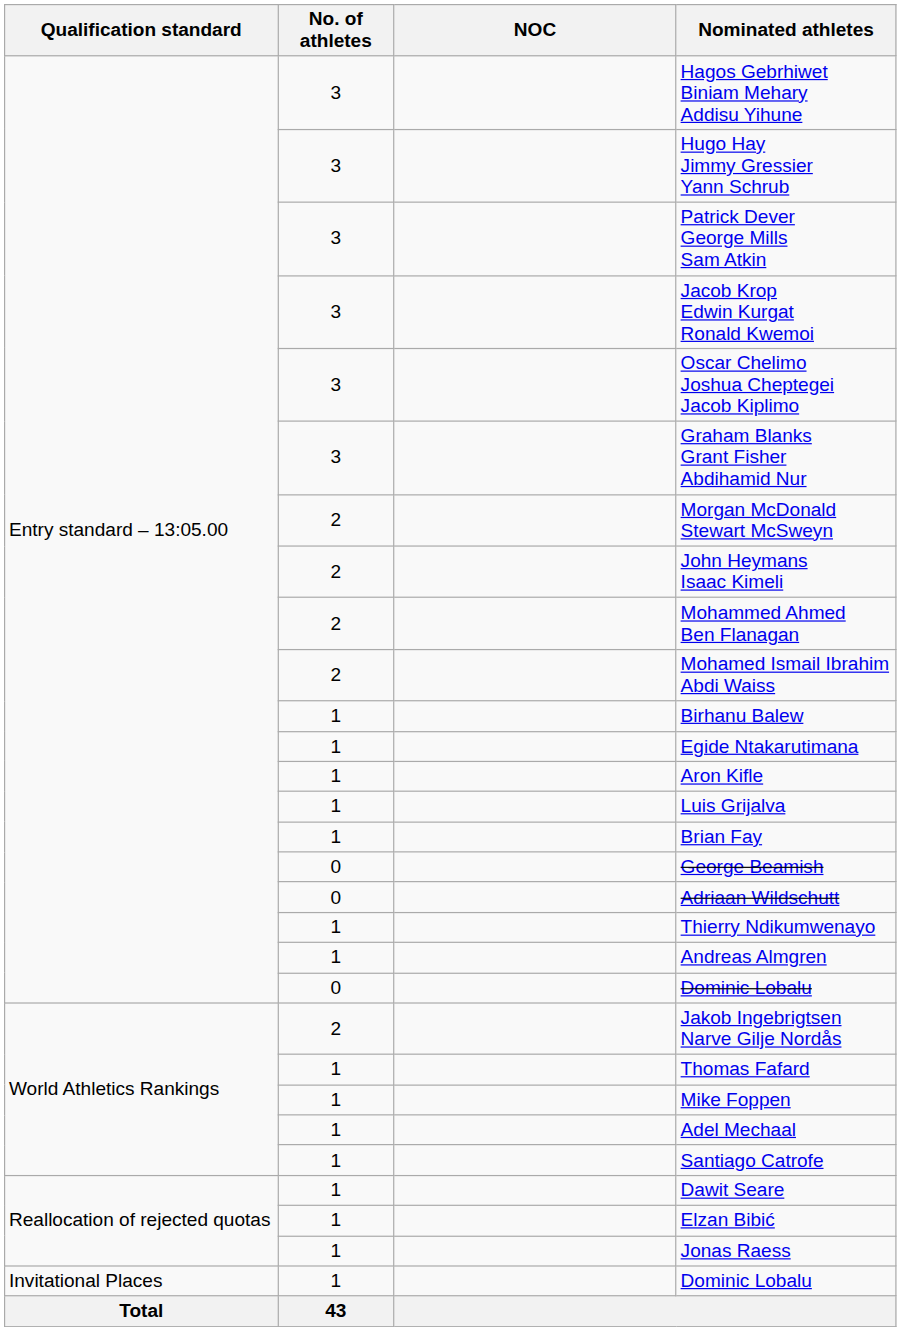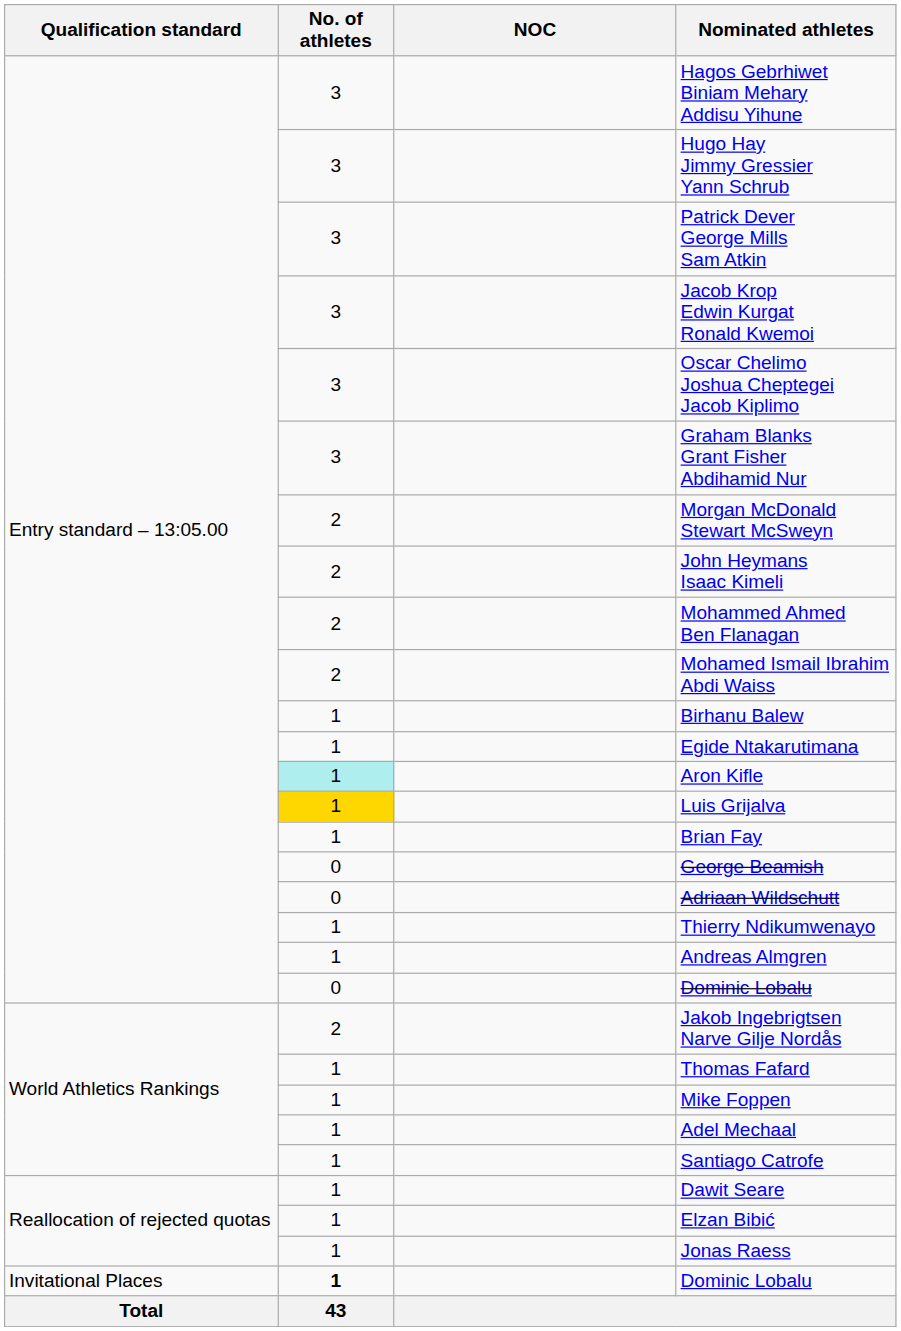Aron Kifle | No. of athletes: no background -> paleturquoise background
Luis Grijalva | No. of athletes: no background -> gold background
Invitational Places / Dominic Lobalu | No. of athletes: normal -> bold
